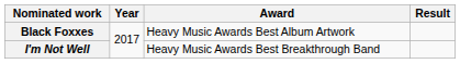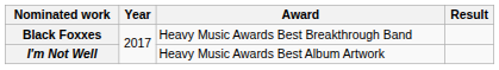Black Foxxes | Award: Heavy Music Awards Best Album Artwork -> Heavy Music Awards Best Breakthrough Band
I'm Not Well | Award: Heavy Music Awards Best Breakthrough Band -> Heavy Music Awards Best Album Artwork
